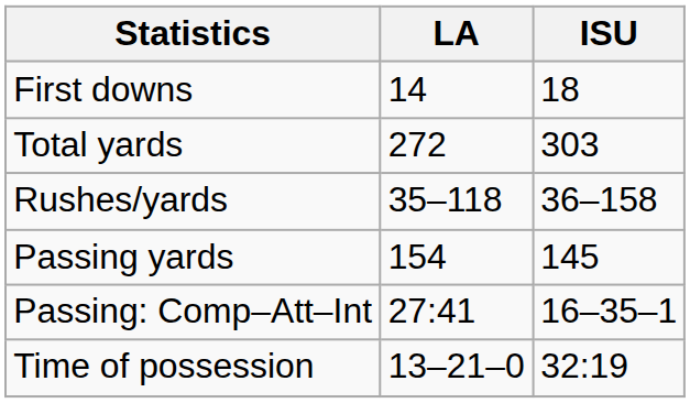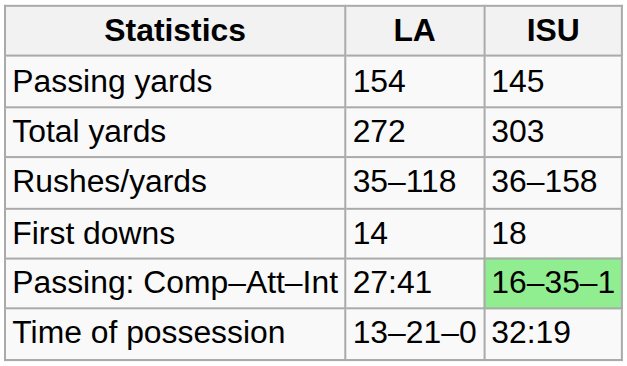rows swapped: First downs <-> Passing yards
Passing: Comp–Att–Int | ISU: no background -> lightgreen background
